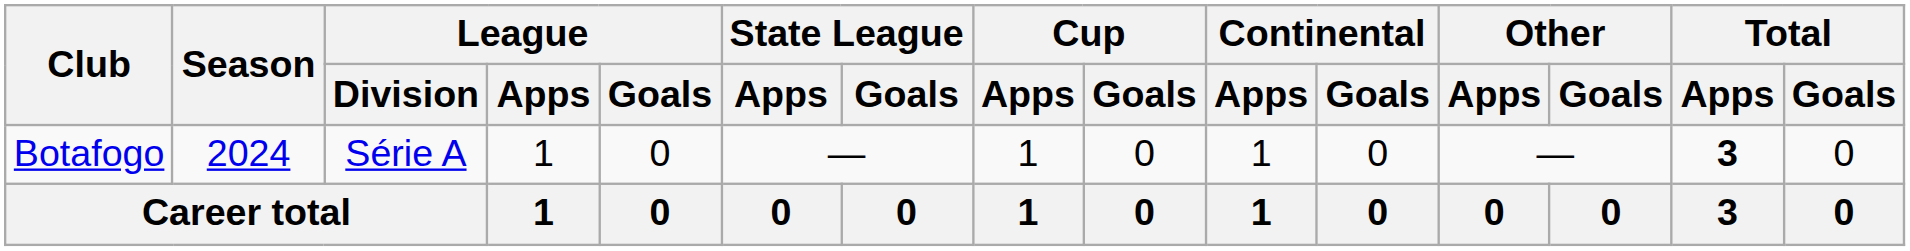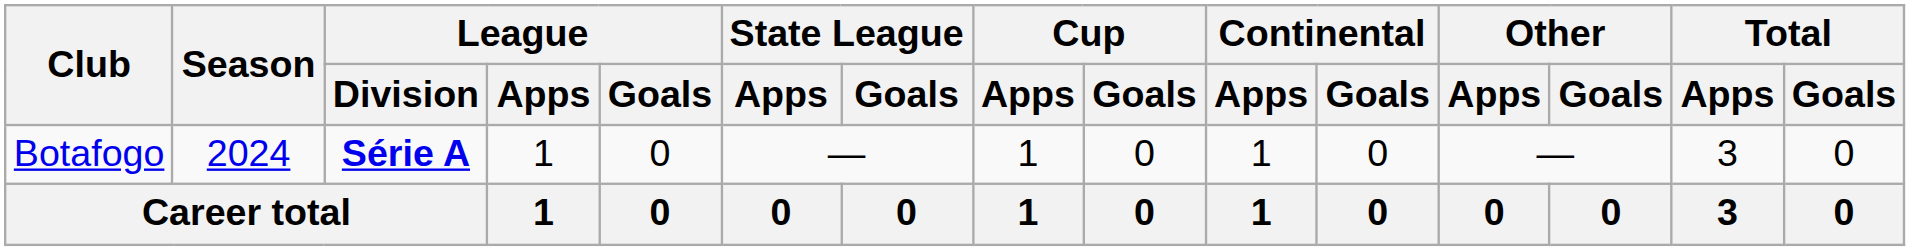Botafogo | League / Division: normal -> bold
Botafogo | Total / Apps: bold -> normal
